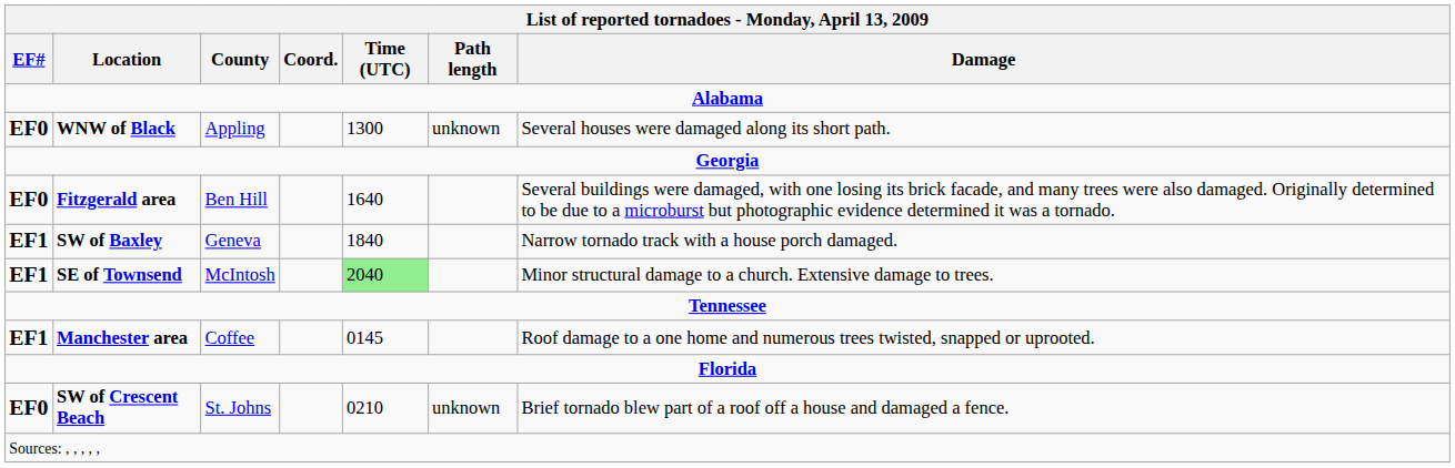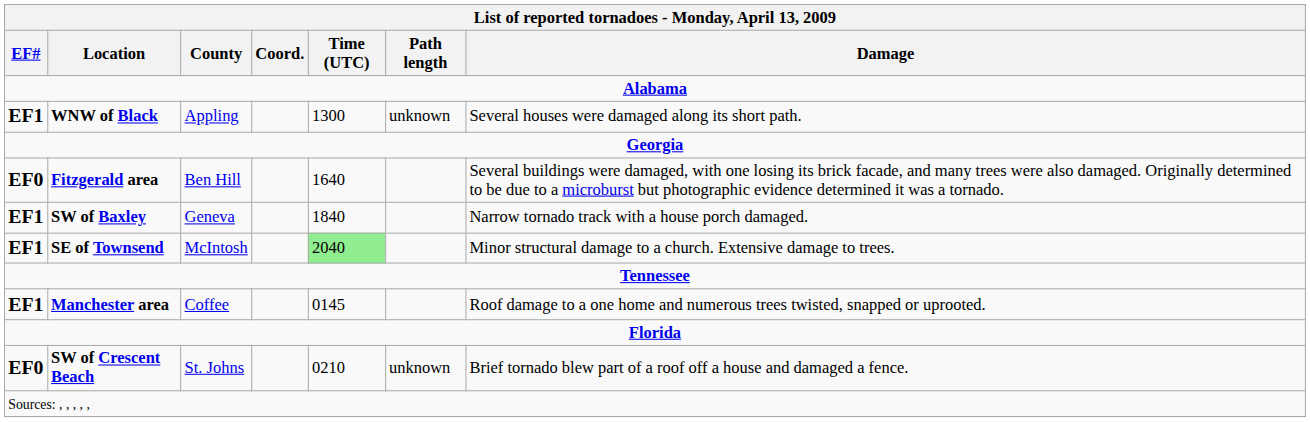WNW of Black | EF#: EF0 -> EF1
